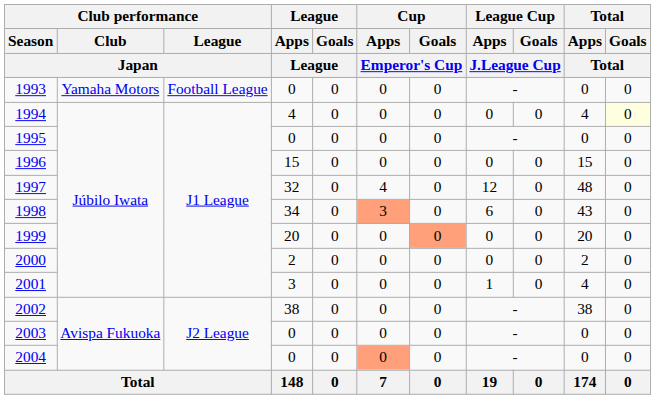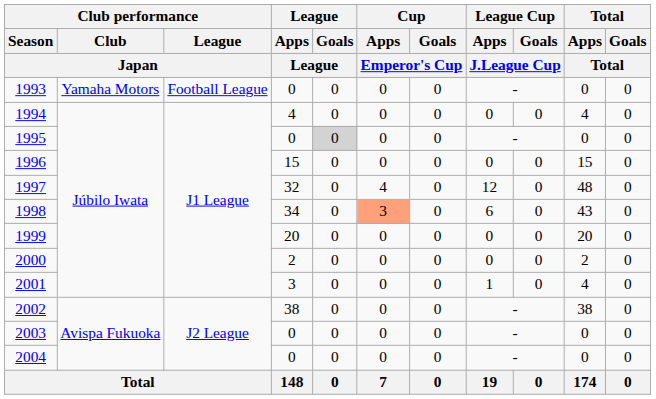1994 | Total / Goals / Total: lightyellow background -> no background
1995 | League / Goals / League: no background -> lightgrey background
1999 | Cup / Goals / Emperor's Cup: lightsalmon background -> no background
2004 | Cup / Apps / Emperor's Cup: lightsalmon background -> no background
